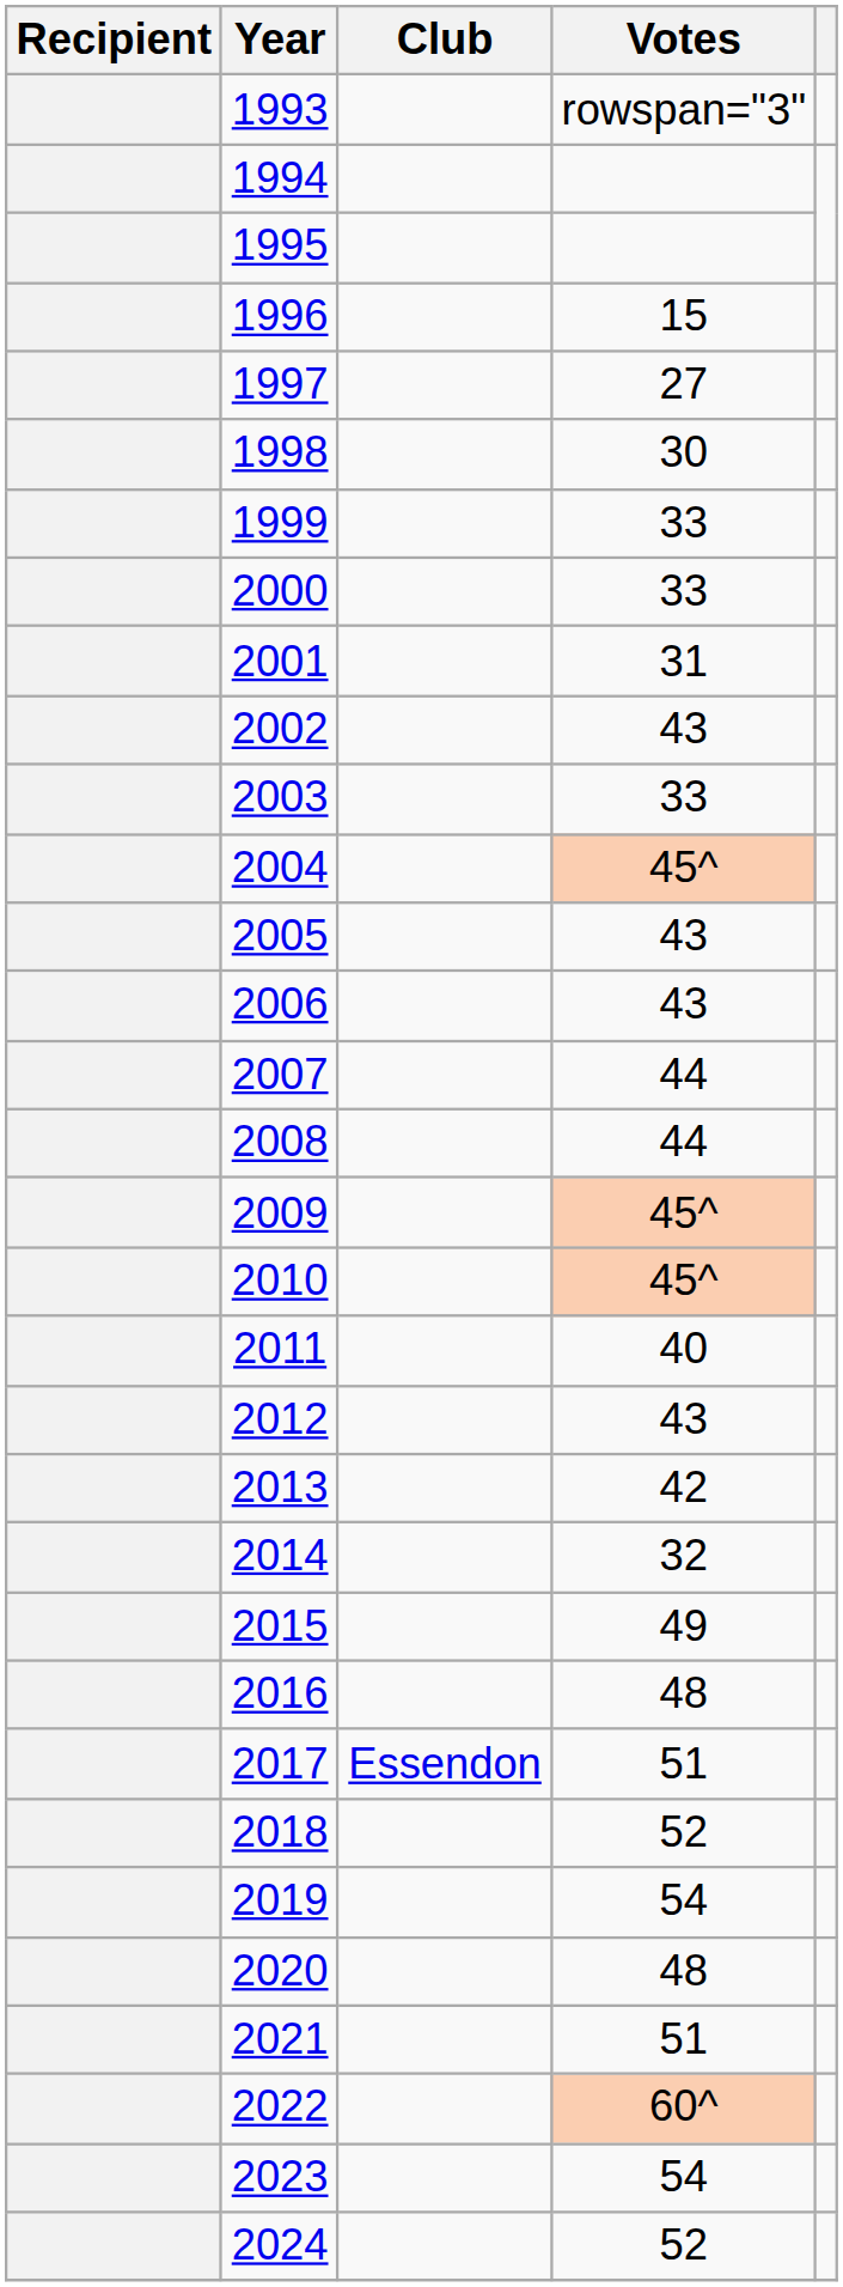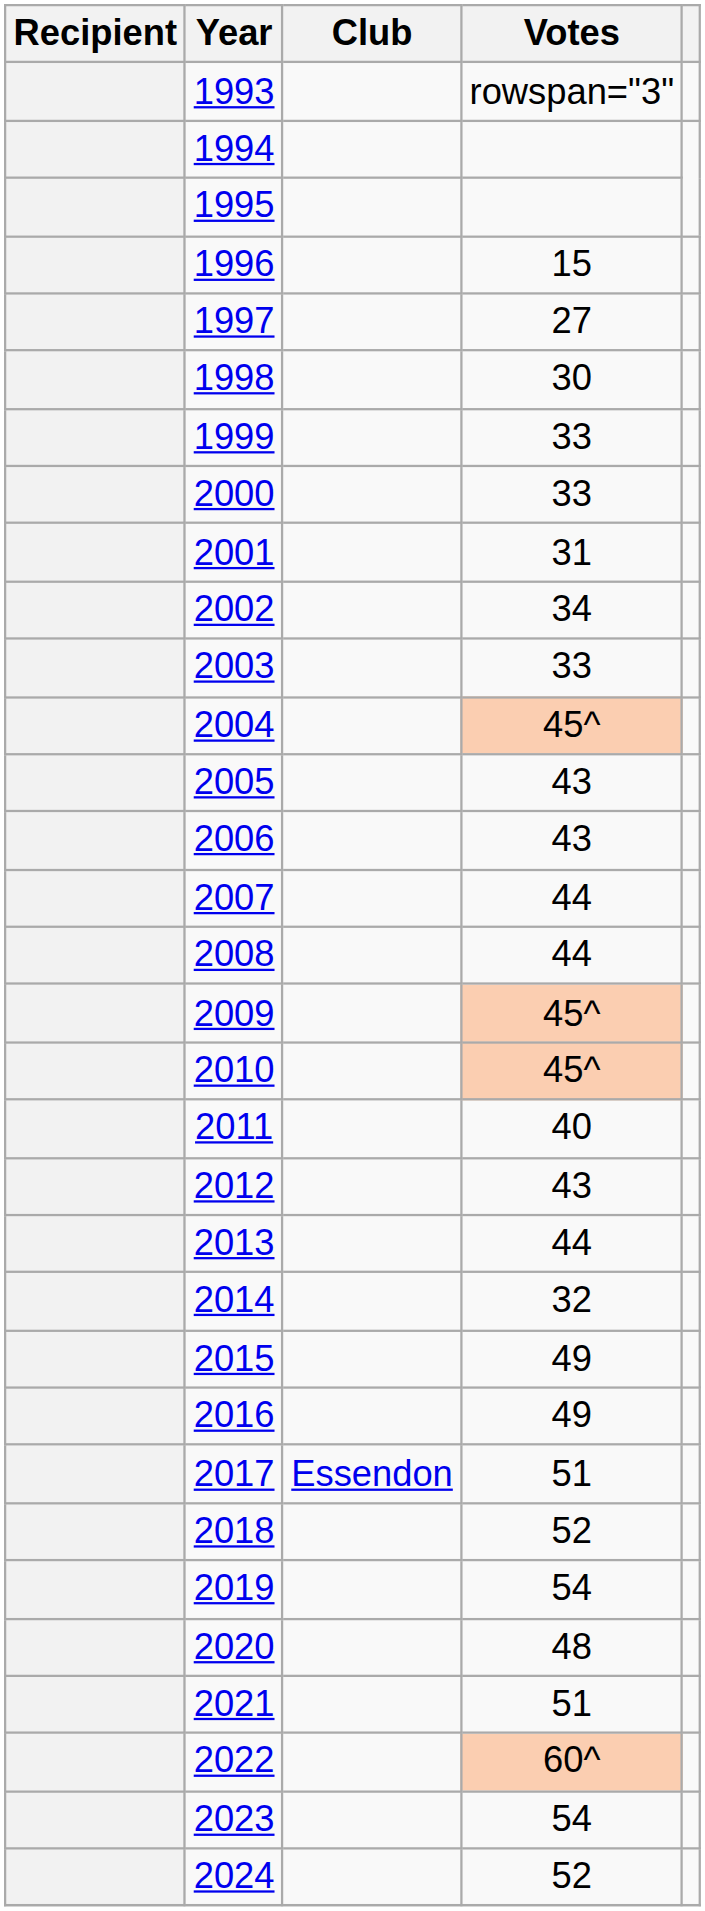2002 | Votes: 43 -> 34
2013 | Votes: 42 -> 44
2016 | Votes: 48 -> 49
